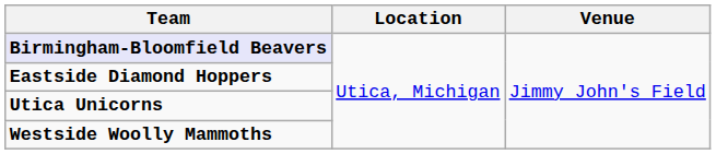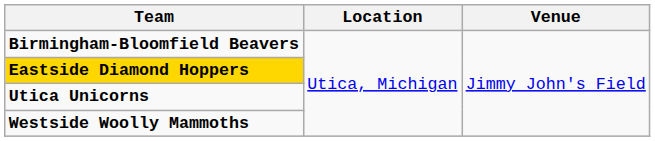Birmingham-Bloomfield Beavers | Team: lavender background -> no background
Eastside Diamond Hoppers | Team: no background -> gold background
